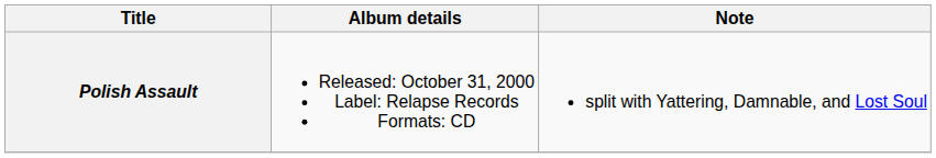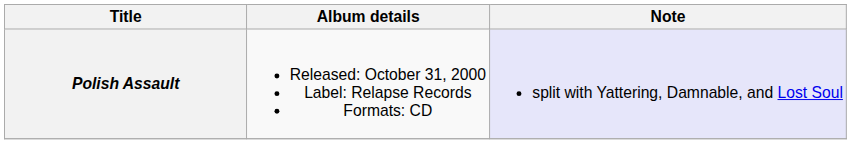Polish Assault | Note: no background -> lavender background
